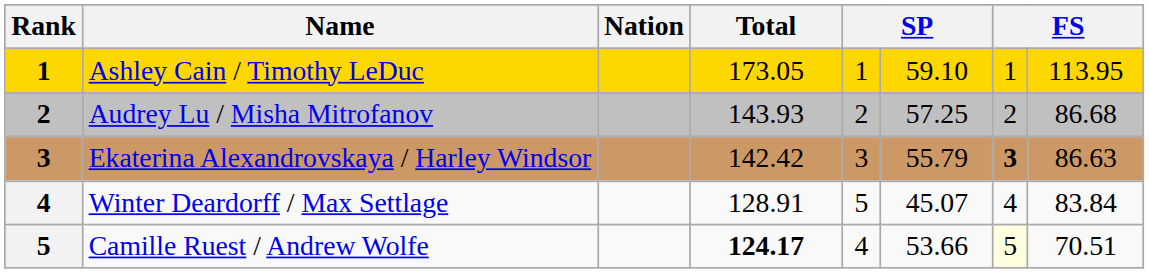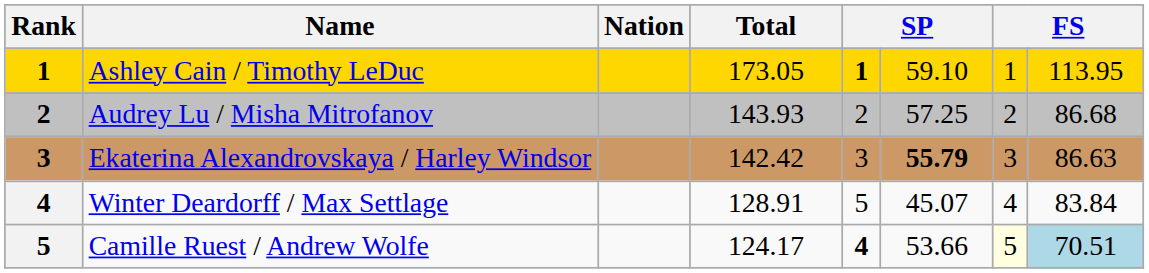Ashley Cain / Timothy LeDuc | column 5: normal -> bold
Ekaterina Alexandrovskaya / Harley Windsor | column 6: normal -> bold
Ekaterina Alexandrovskaya / Harley Windsor | column 7: bold -> normal
Camille Ruest / Andrew Wolfe | Total: bold -> normal
Camille Ruest / Andrew Wolfe | column 5: normal -> bold
Camille Ruest / Andrew Wolfe | column 8: no background -> lightblue background
